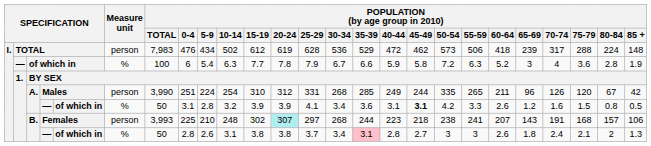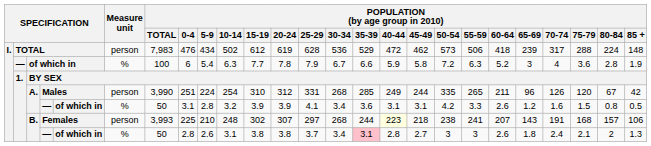A. / — | POPULATION (by age group in 2010) / 45-49: bold -> normal
Females | POPULATION (by age group in 2010) / 20-24: paleturquoise background -> no background
Females | POPULATION (by age group in 2010) / 40-44: no background -> lightyellow background
